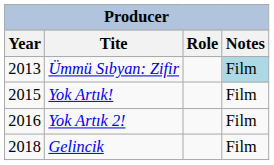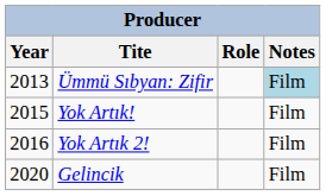Gelincik | Year: 2018 -> 2020
